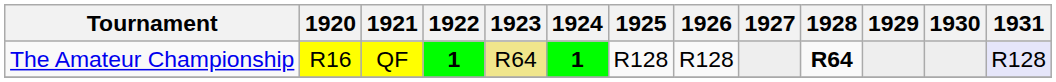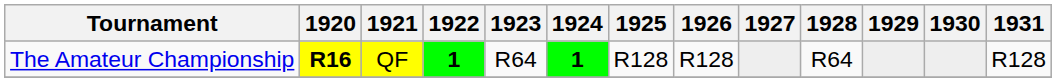The Amateur Championship | 1920: normal -> bold
The Amateur Championship | 1923: khaki background -> no background
The Amateur Championship | 1928: bold -> normal
The Amateur Championship | 1931: lavender background -> no background
